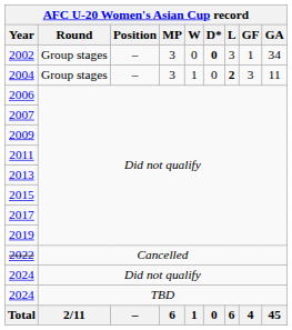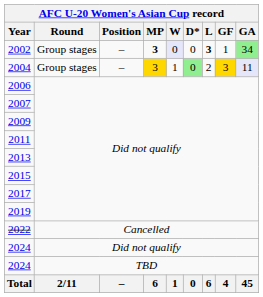2002 | MP: normal -> bold
2002 | W: no background -> lavender background
2002 | D*: bold -> normal
2002 | L: normal -> bold
2002 | GA: no background -> lightgreen background
2004 | MP: no background -> gold background
2004 | D*: no background -> lightgreen background
2004 | L: bold -> normal
2004 | GF: no background -> gold background
2004 | GA: no background -> lavender background
